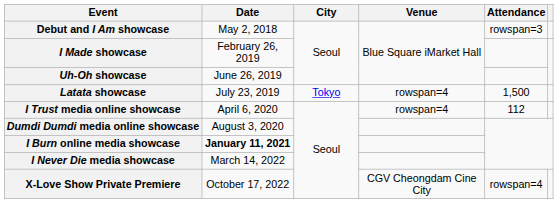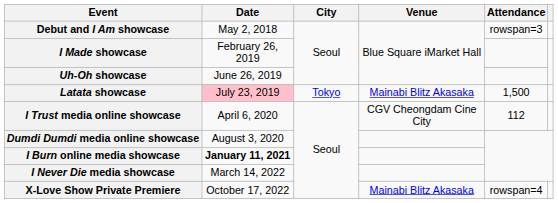Latata showcase | Date: no background -> pink background
Latata showcase | Venue: rowspan=4 -> Mainabi Blitz Akasaka
I Trust media online showcase | Venue: rowspan=4 -> CGV Cheongdam Cine City
X-Love Show Private Premiere | Venue: CGV Cheongdam Cine City -> Mainabi Blitz Akasaka
